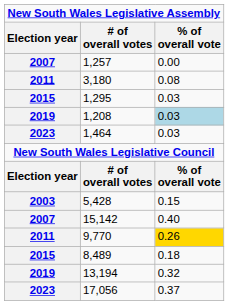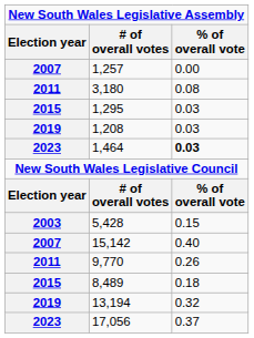1,208 | % of overall vote: lightblue background -> no background
1,464 | % of overall vote: normal -> bold
9,770 | % of overall vote: gold background -> no background
